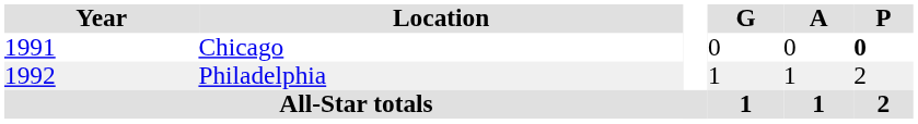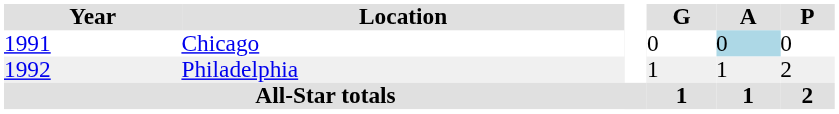Chicago | A: no background -> lightblue background
Chicago | P: bold -> normal
